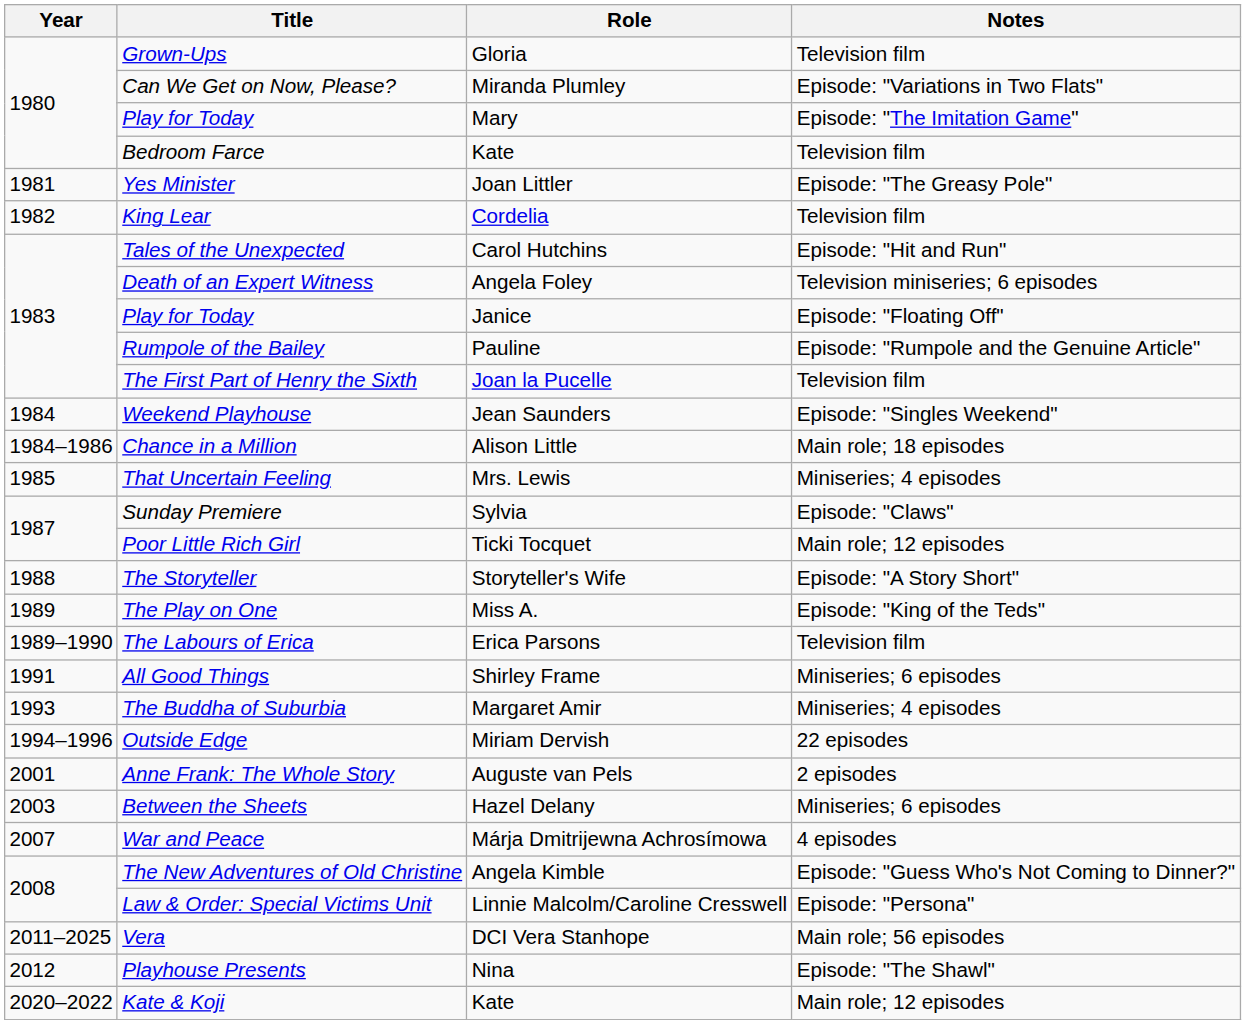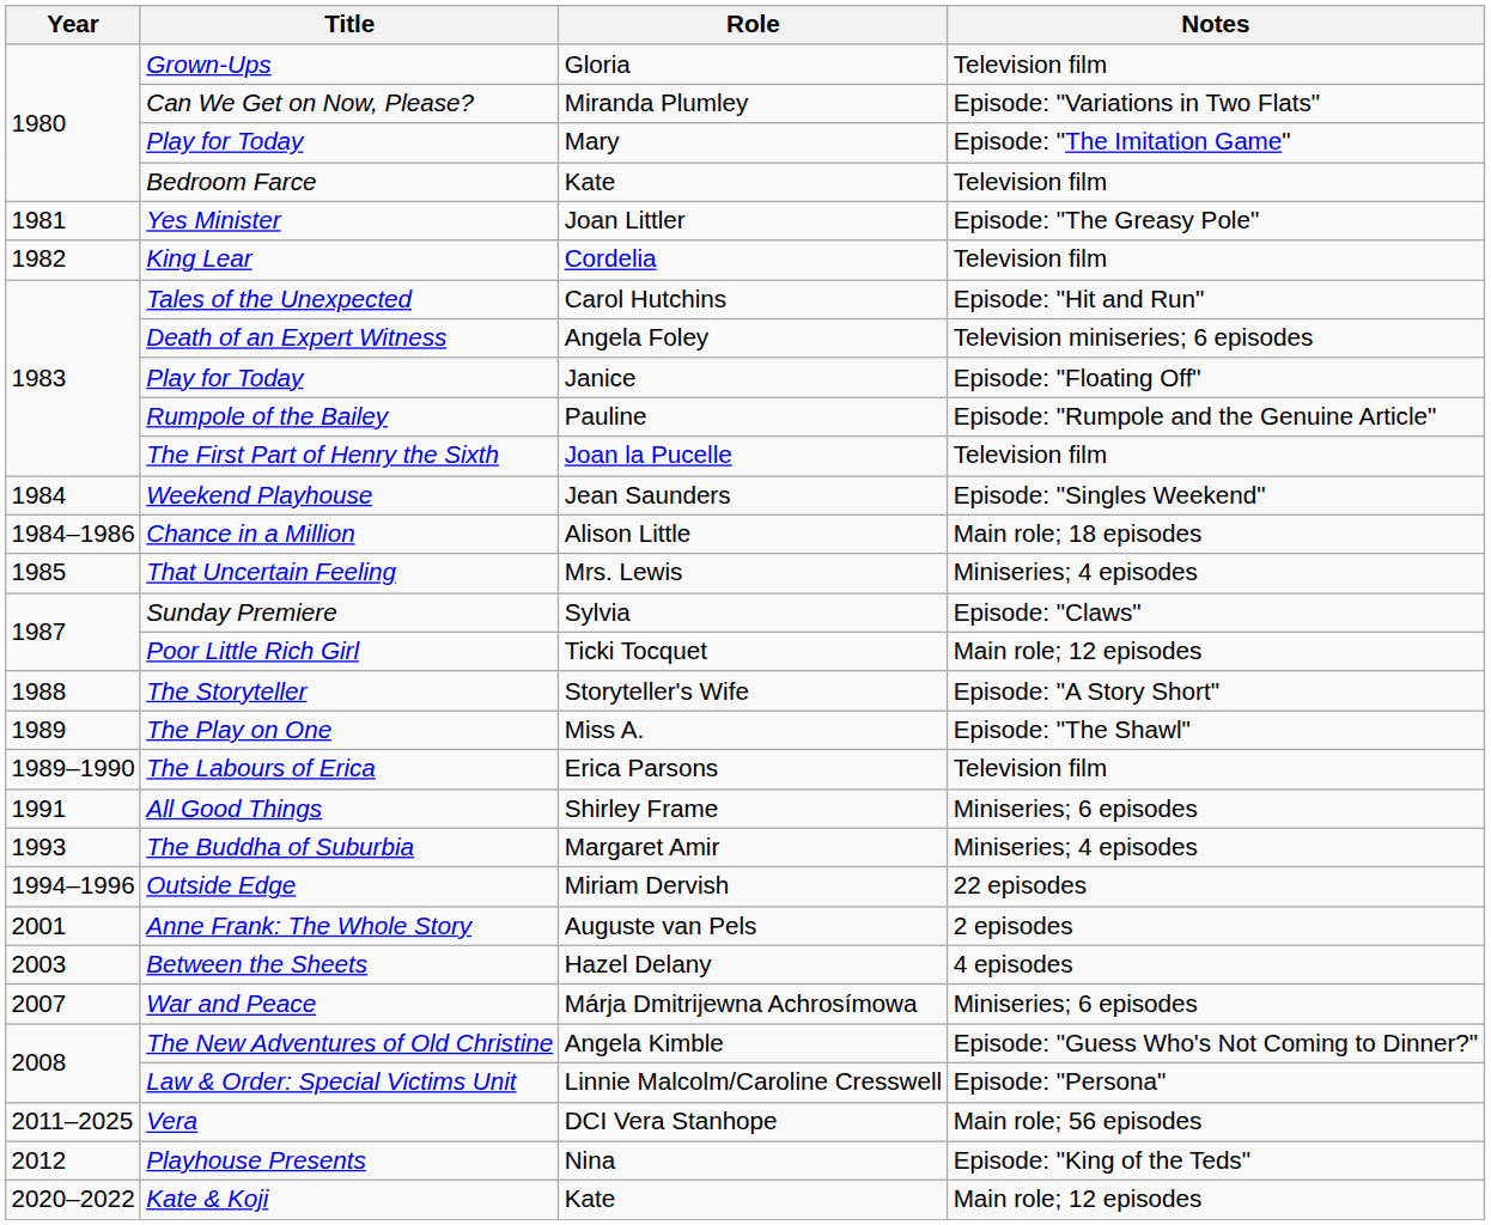The Play on One | Notes: Episode: "King of the Teds" -> Episode: "The Shawl"
Between the Sheets | Notes: Miniseries; 6 episodes -> 4 episodes
War and Peace | Notes: 4 episodes -> Miniseries; 6 episodes
Playhouse Presents | Notes: Episode: "The Shawl" -> Episode: "King of the Teds"
